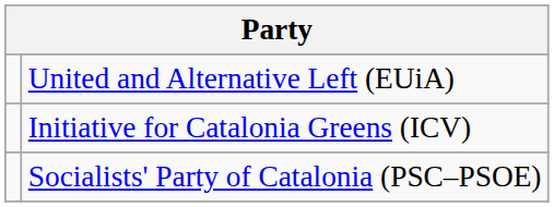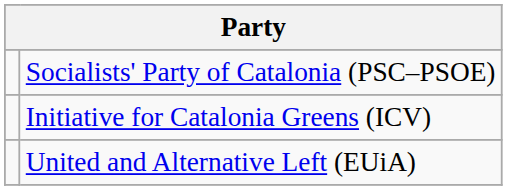rows swapped: Socialists' Party of Catalonia (PSC–PSOE) <-> United and Alternative Left (EUiA)
